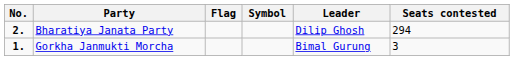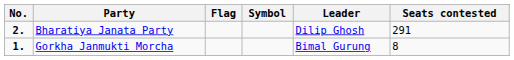Bharatiya Janata Party | Seats contested: 294 -> 291
Gorkha Janmukti Morcha | Seats contested: 3 -> 8
